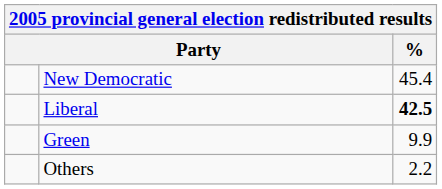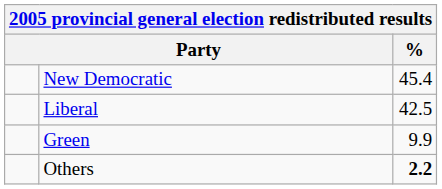Liberal | %: bold -> normal
Others | %: normal -> bold
